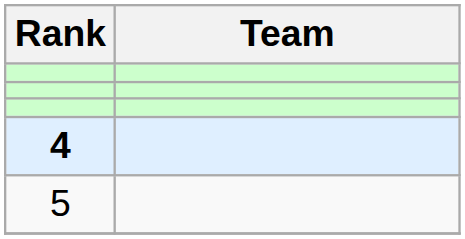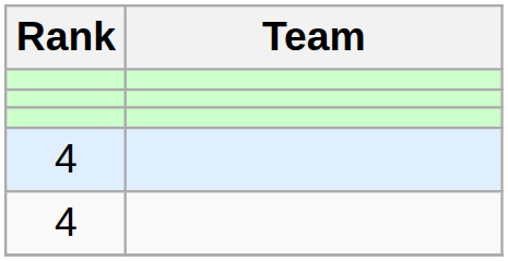row 5 | Rank: bold -> normal
row 6 | Rank: 5 -> 4
